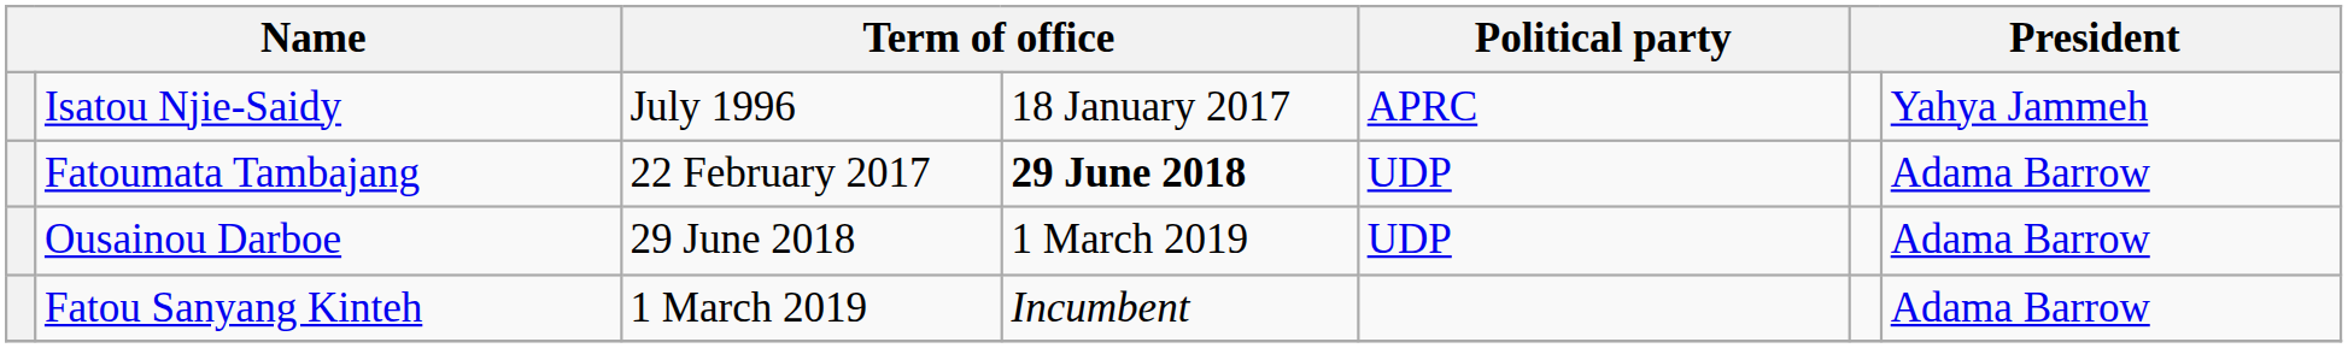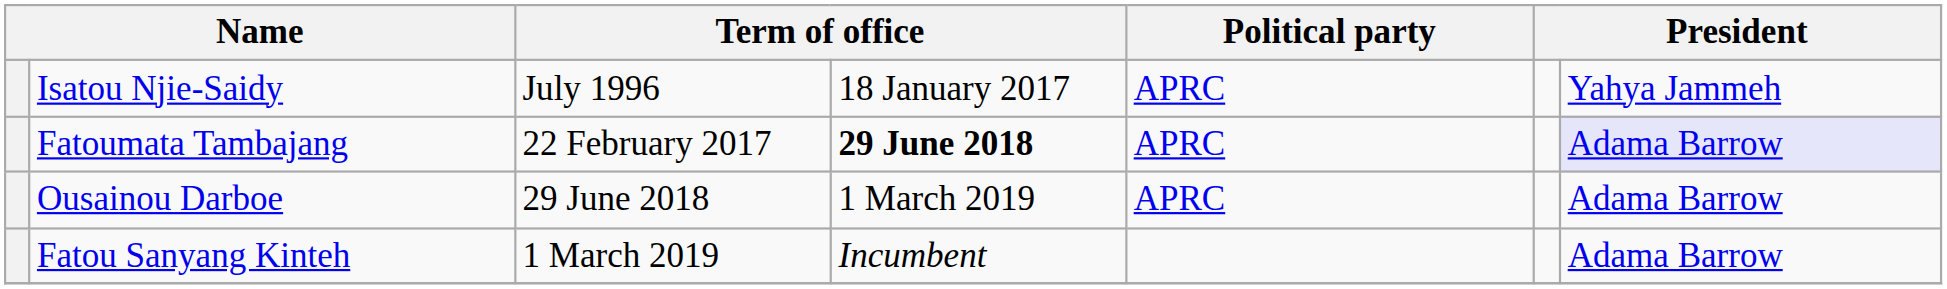Fatoumata Tambajang | Political party: UDP -> APRC
Fatoumata Tambajang | column 7: no background -> lavender background
Ousainou Darboe | Political party: UDP -> APRC
